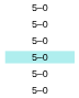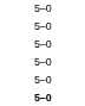row 4 | column 1: paleturquoise background -> no background
row 6 | column 1: normal -> bold
